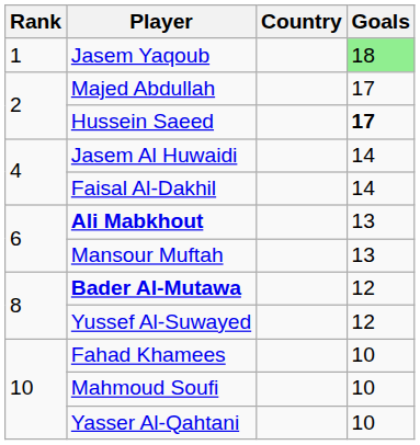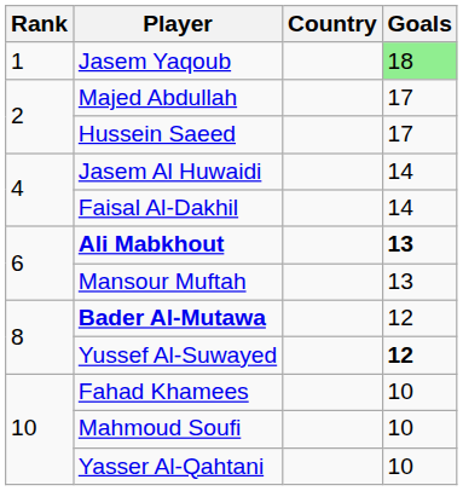Hussein Saeed | Goals: bold -> normal
Ali Mabkhout | Goals: normal -> bold
Yussef Al-Suwayed | Goals: normal -> bold
